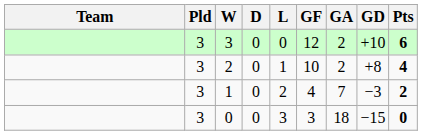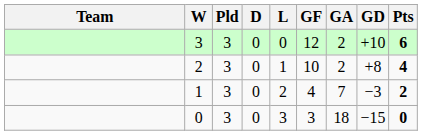columns swapped: Pld <-> W
